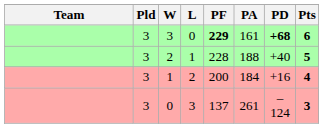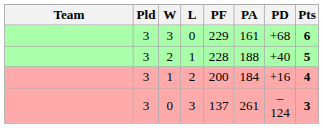row 2 | PF: bold -> normal
row 2 | PD: bold -> normal
